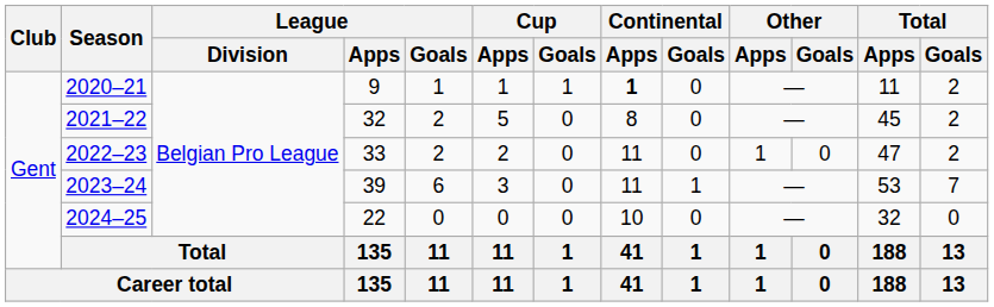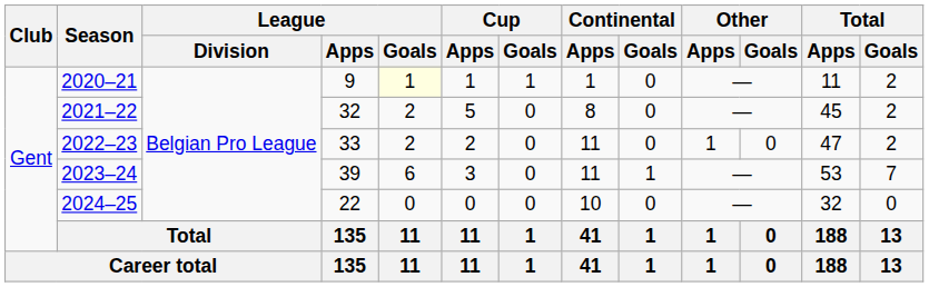2020–21 | League / Goals: no background -> lightyellow background
2020–21 | Continental / Apps: bold -> normal
